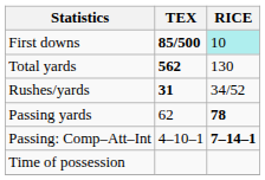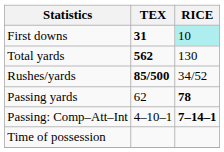First downs | TEX: 85/500 -> 31
Rushes/yards | TEX: 31 -> 85/500
